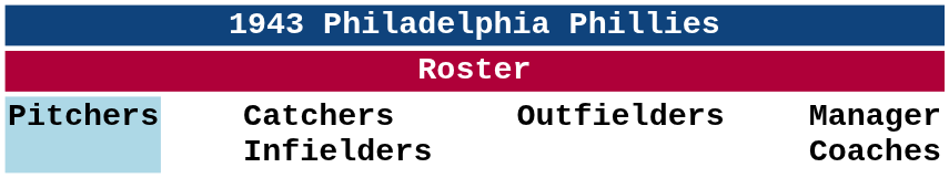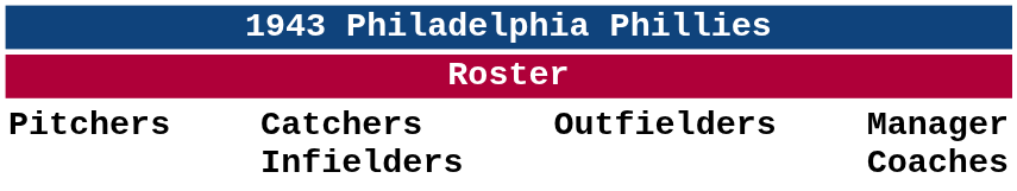Pitchers | column 1: lightblue background -> no background
